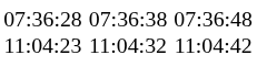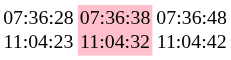07:36:28 11:04:23 | column 2: no background -> pink background
